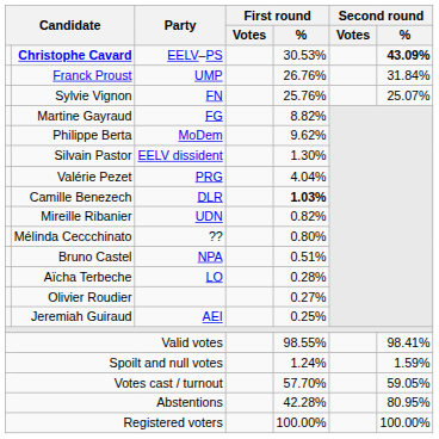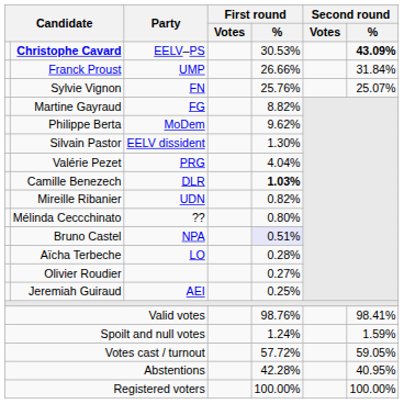Franck Proust | First round / %: 26.76% -> 26.66%
Bruno Castel | First round / %: no background -> lavender background
Valid votes | First round / %: 98.55% -> 98.76%
Votes cast / turnout | First round / %: 57.70% -> 57.72%
Abstentions | Second round / %: 80.95% -> 40.95%
